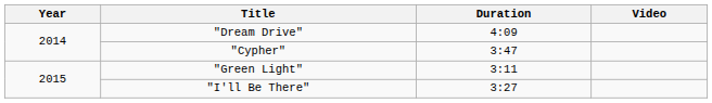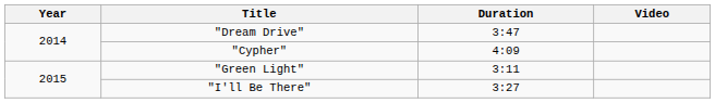"Dream Drive" | Duration: 4:09 -> 3:47
"Cypher" | Duration: 3:47 -> 4:09
